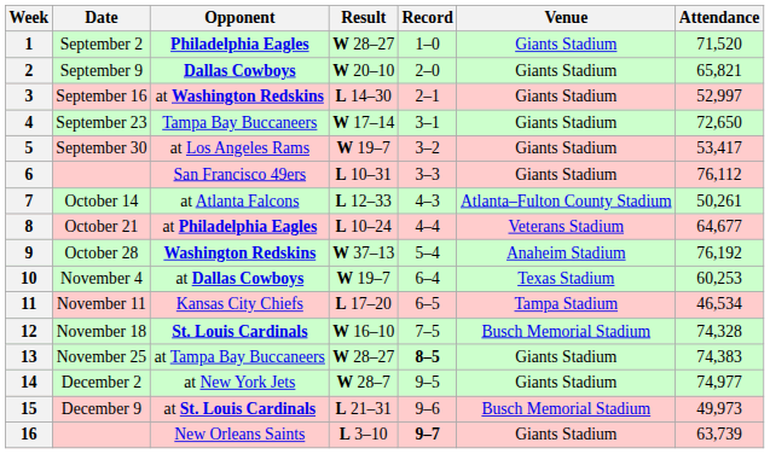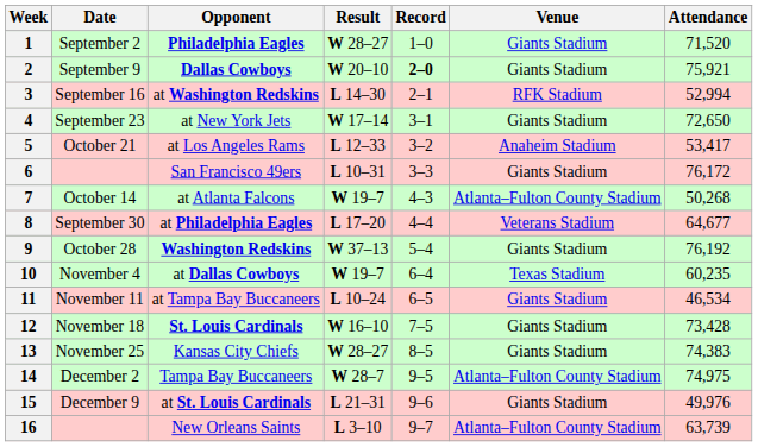2 | Record: normal -> bold
2 | Attendance: 65,821 -> 75,921
3 | Venue: Giants Stadium -> RFK Stadium
3 | Attendance: 52,997 -> 52,994
4 | Opponent: Tampa Bay Buccaneers -> at New York Jets
5 | Date: September 30 -> October 21
5 | Result: W 19–7 -> L 12–33
5 | Venue: Giants Stadium -> Anaheim Stadium
6 | Attendance: 76,112 -> 76,172
7 | Result: L 12–33 -> W 19–7
7 | Attendance: 50,261 -> 50,268
8 | Date: October 21 -> September 30
8 | Result: L 10–24 -> L 17–20
9 | Venue: Anaheim Stadium -> Giants Stadium
10 | Attendance: 60,253 -> 60,235
11 | Opponent: Kansas City Chiefs -> at Tampa Bay Buccaneers
11 | Result: L 17–20 -> L 10–24
11 | Venue: Tampa Stadium -> Giants Stadium
12 | Venue: Busch Memorial Stadium -> Giants Stadium
12 | Attendance: 74,328 -> 73,428
13 | Opponent: at Tampa Bay Buccaneers -> Kansas City Chiefs
13 | Record: bold -> normal
14 | Opponent: at New York Jets -> Tampa Bay Buccaneers
14 | Venue: Giants Stadium -> Atlanta–Fulton County Stadium
14 | Attendance: 74,977 -> 74,975
15 | Venue: Busch Memorial Stadium -> Giants Stadium
15 | Attendance: 49,973 -> 49,976
16 | Record: bold -> normal
16 | Venue: Giants Stadium -> Atlanta–Fulton County Stadium
